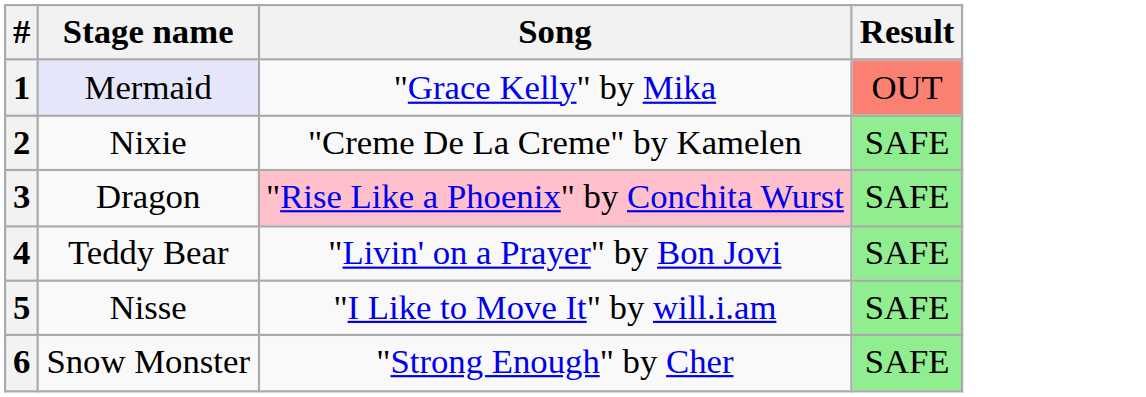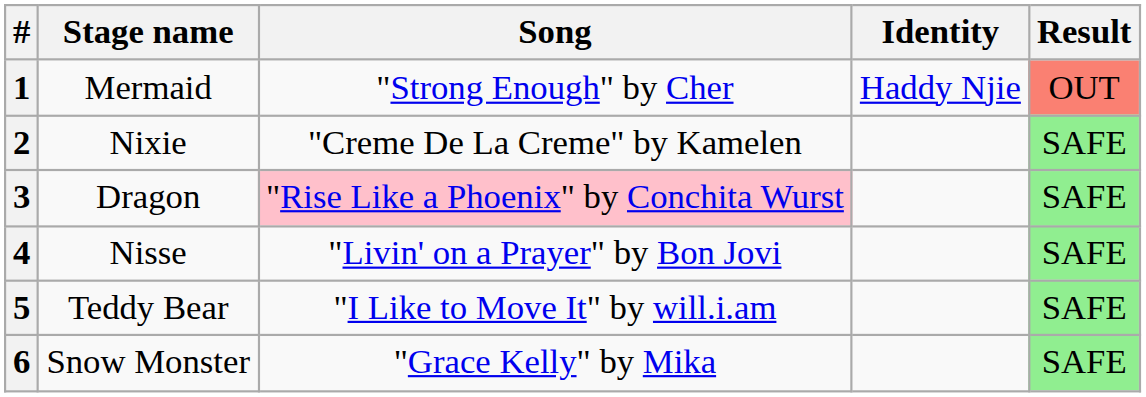+ column: Identity | Haddy Njie
1 | Stage name: lavender background -> no background
1 | Song: "Grace Kelly" by Mika -> "Strong Enough" by Cher
4 | Stage name: Teddy Bear -> Nisse
5 | Stage name: Nisse -> Teddy Bear
6 | Song: "Strong Enough" by Cher -> "Grace Kelly" by Mika
